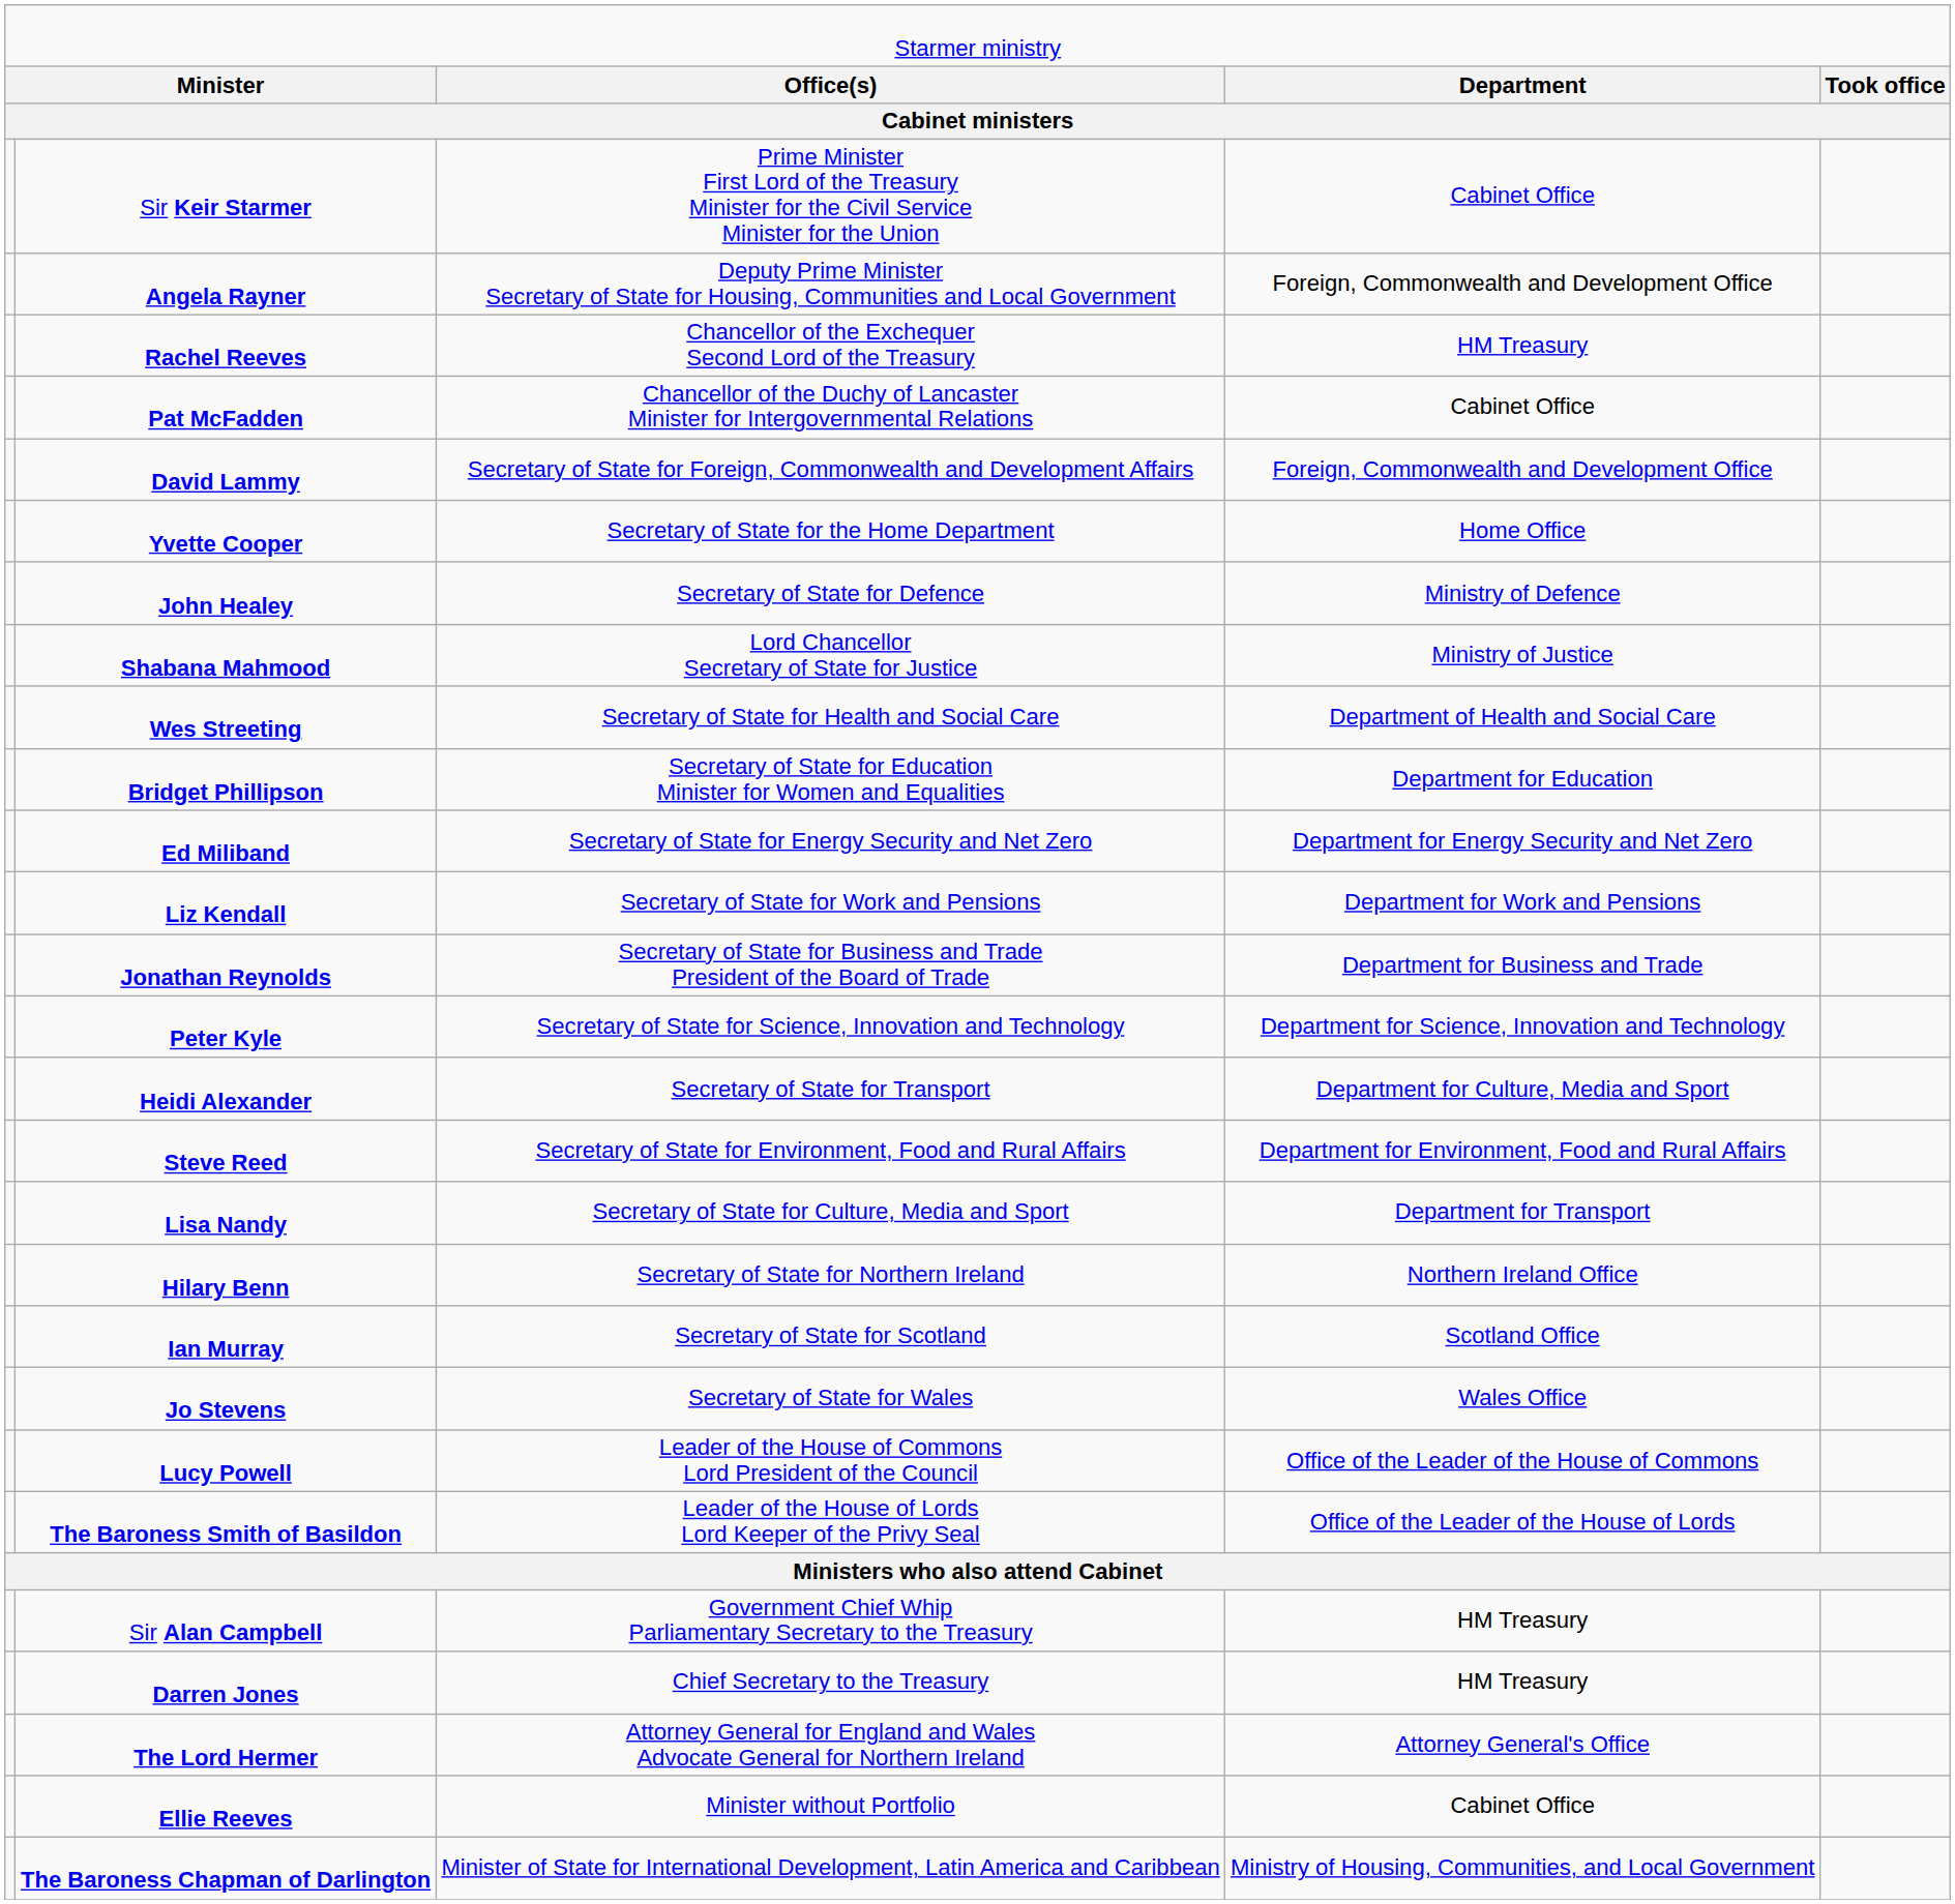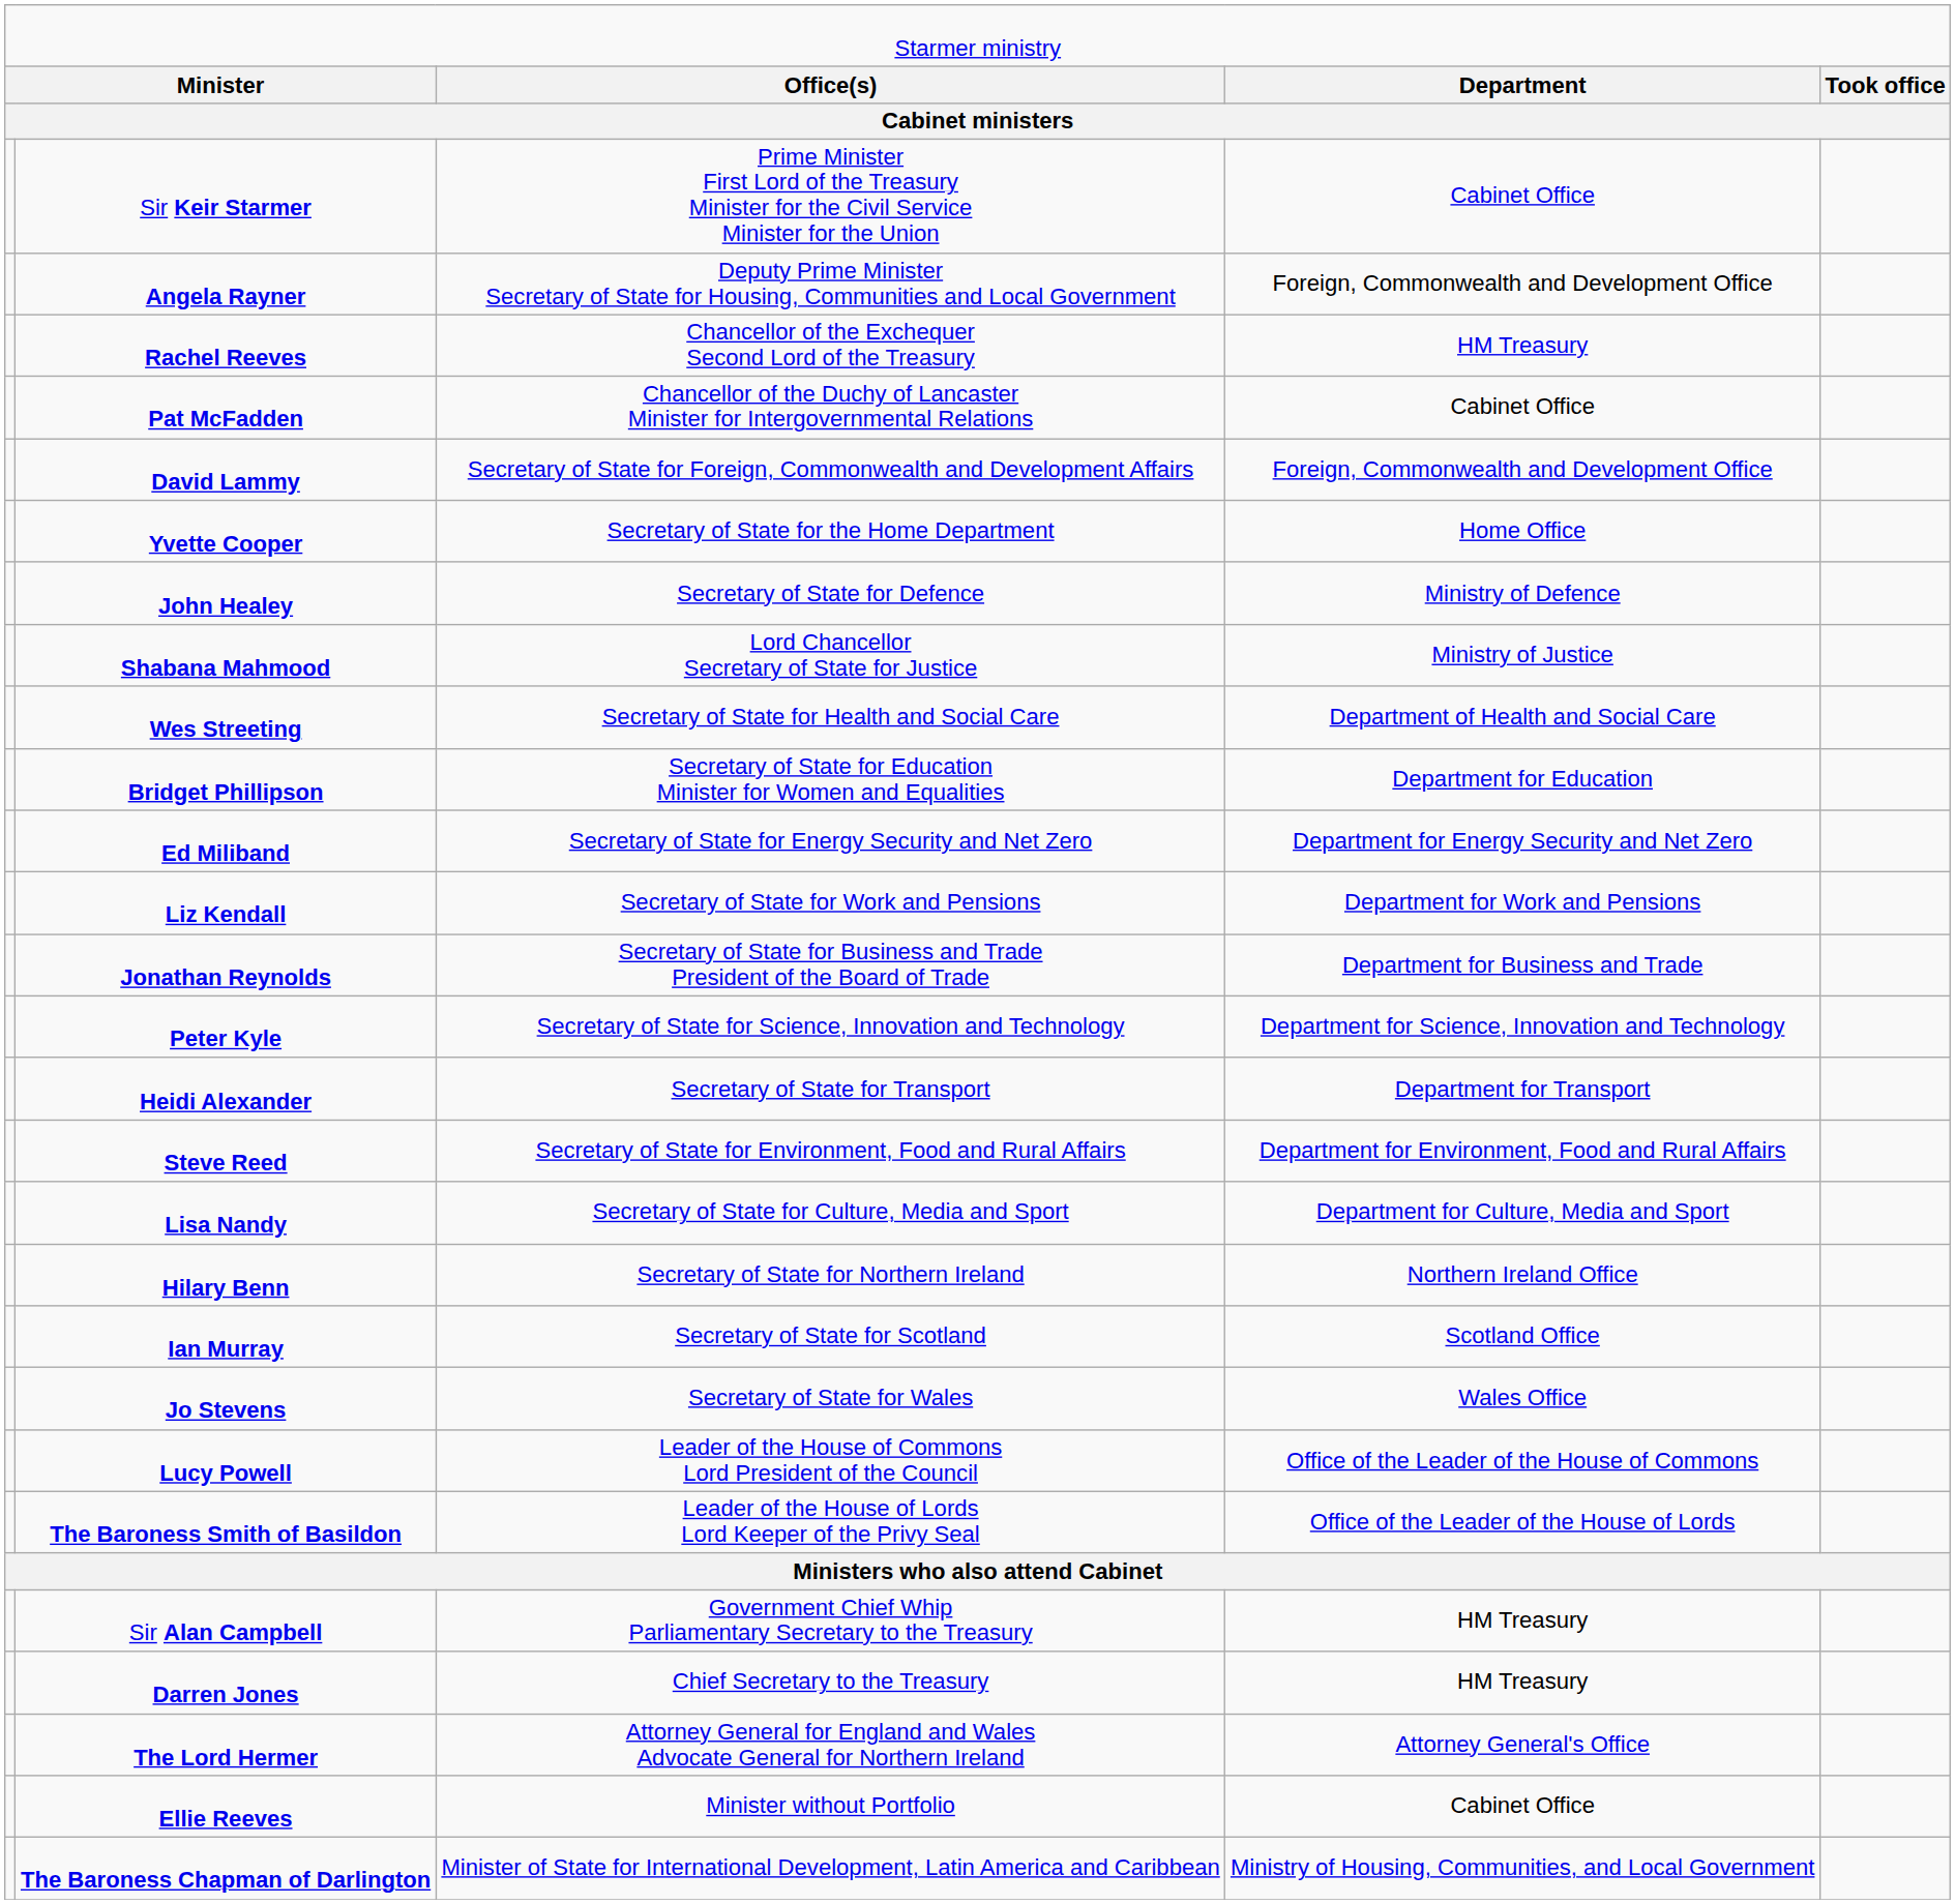Heidi Alexander | column 4: Department for Culture, Media and Sport -> Department for Transport
Lisa Nandy | column 4: Department for Transport -> Department for Culture, Media and Sport
